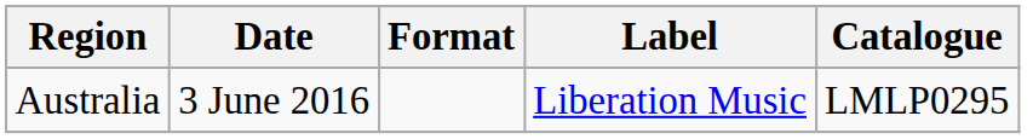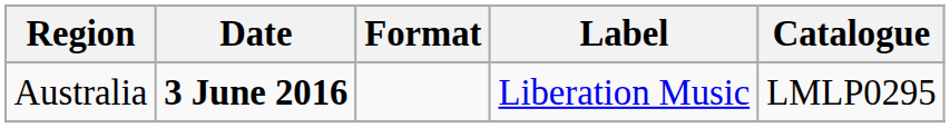Australia | Date: normal -> bold
